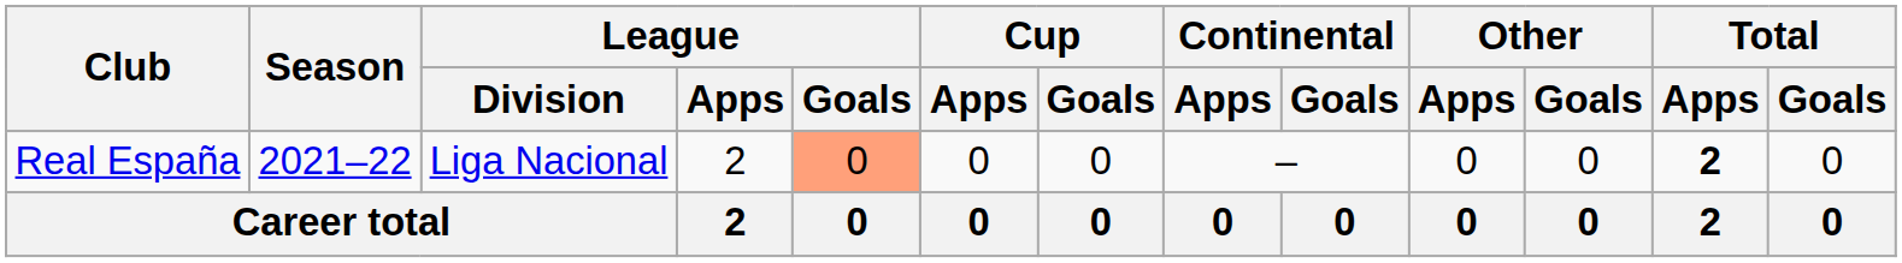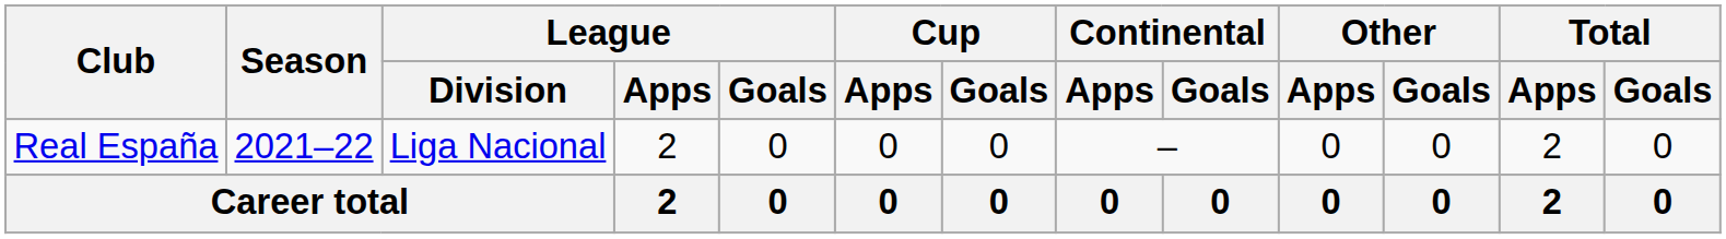Real España | League / Goals: lightsalmon background -> no background
Real España | Total / Apps: bold -> normal
